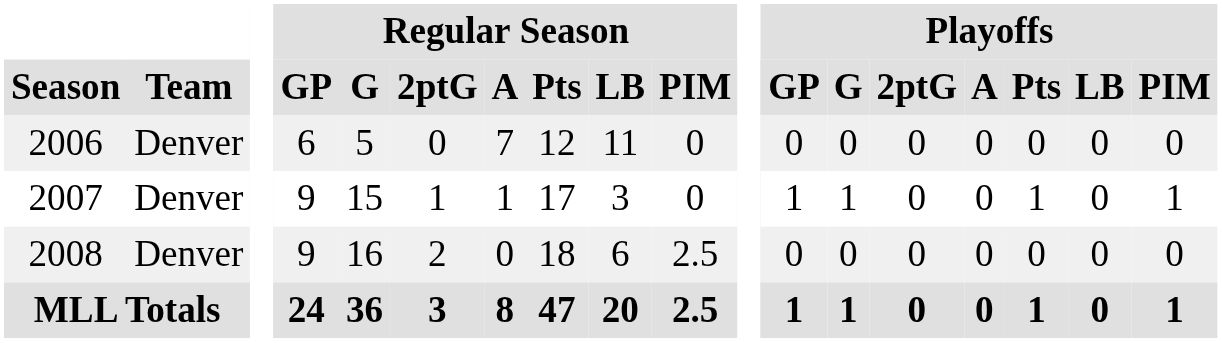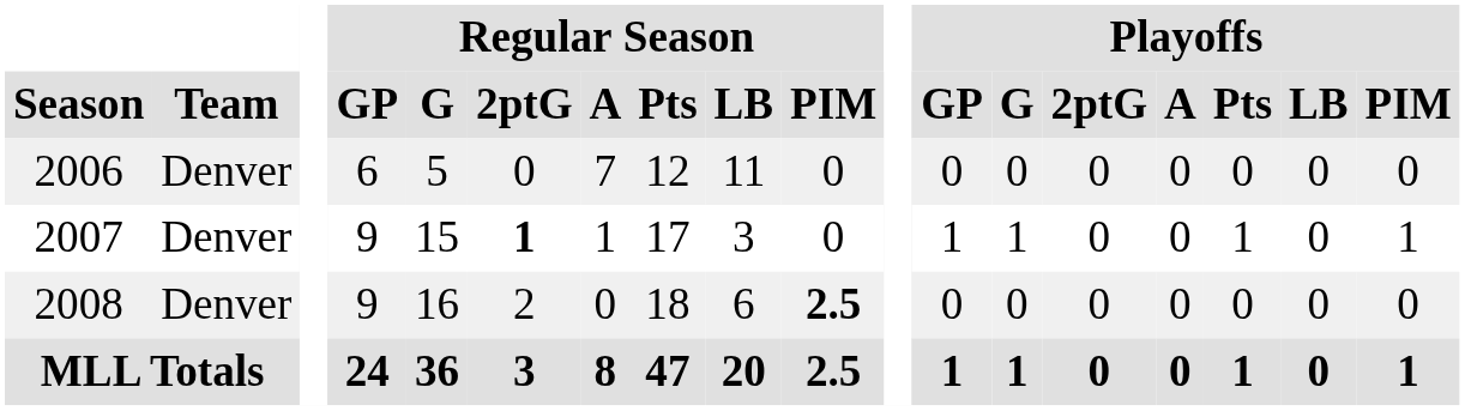2007 | Regular Season / 2ptG: normal -> bold
2008 | Regular Season / PIM: normal -> bold
